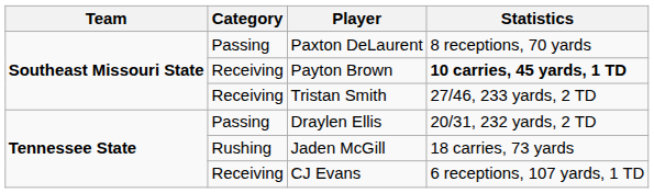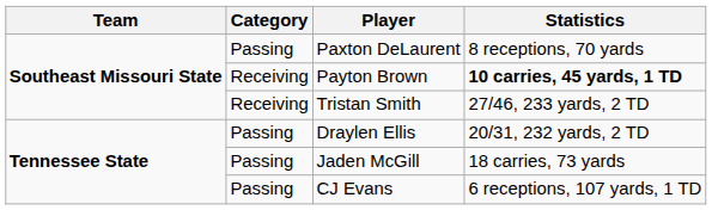Jaden McGill | Category: Rushing -> Passing
CJ Evans | Category: Receiving -> Passing
